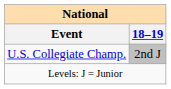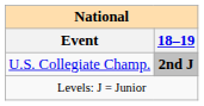U.S. Collegiate Champ. | 18–19: normal -> bold
